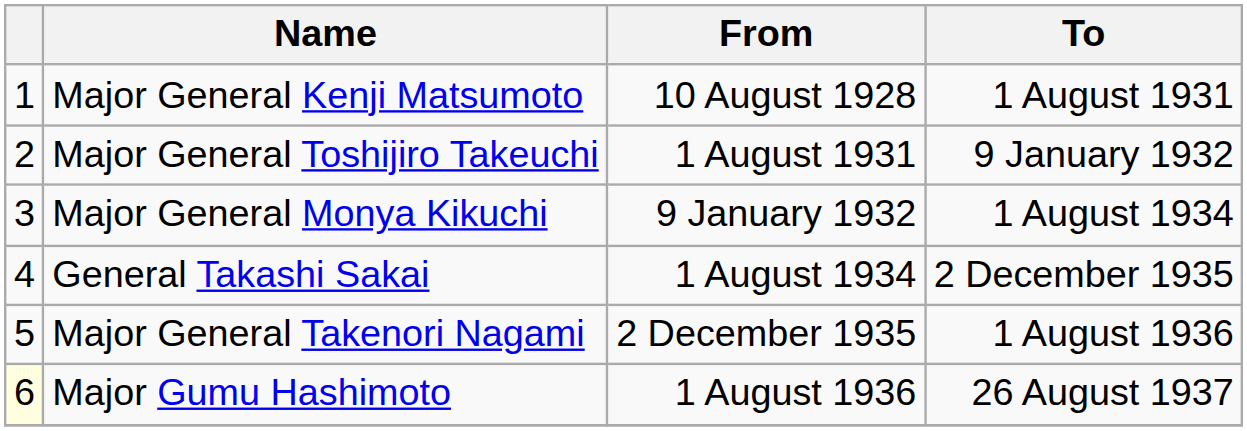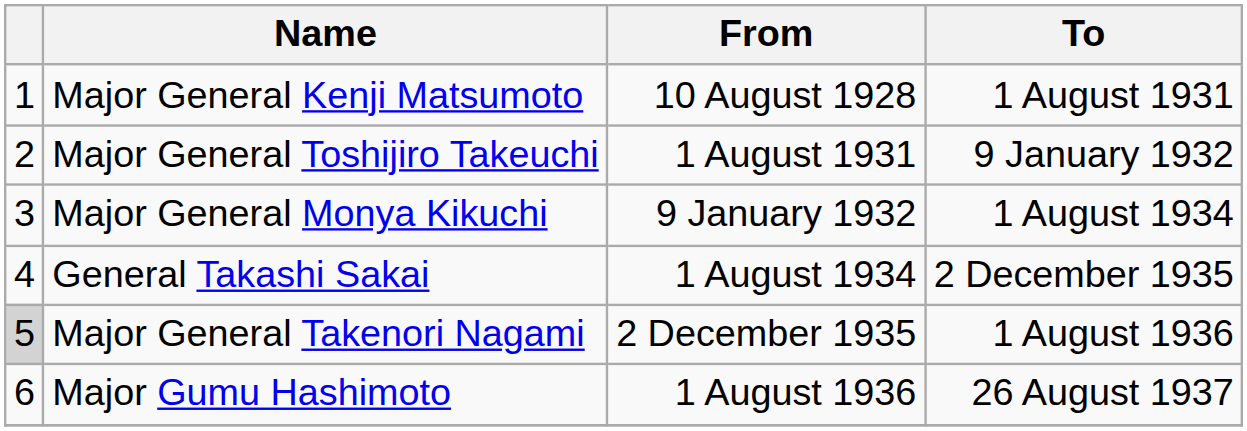Major General Takenori Nagami | column 1: no background -> lightgrey background
Major Gumu Hashimoto | column 1: lightyellow background -> no background
